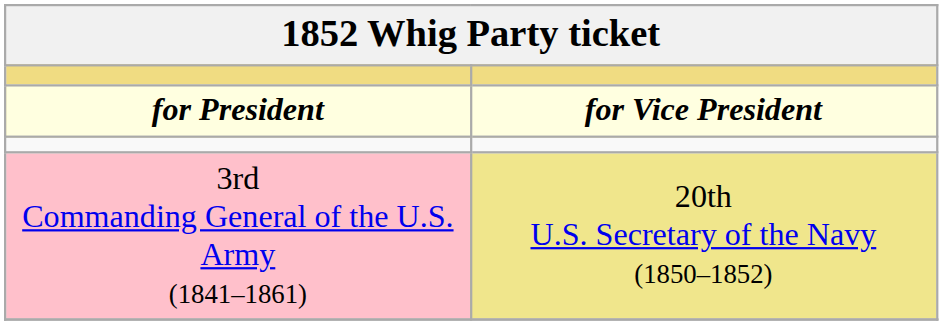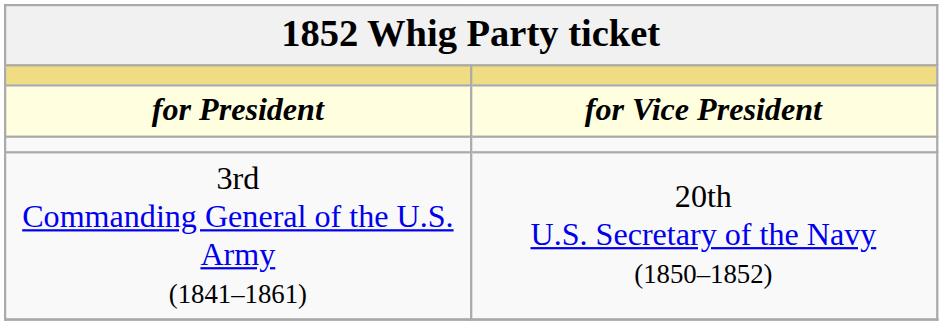3rd Commanding General of the U.S. Army (1841–1861) | column 1: pink background -> no background
3rd Commanding General of the U.S. Army (1841–1861) | column 2: khaki background -> no background
